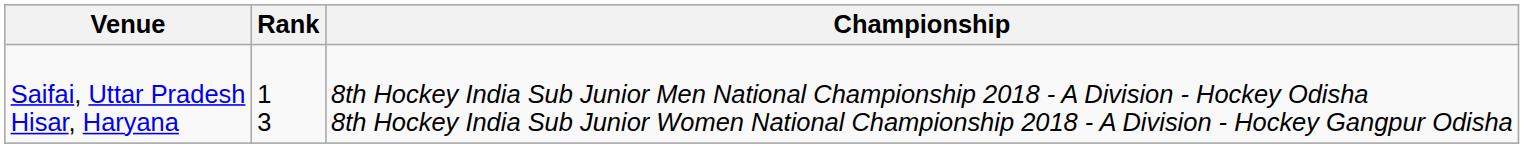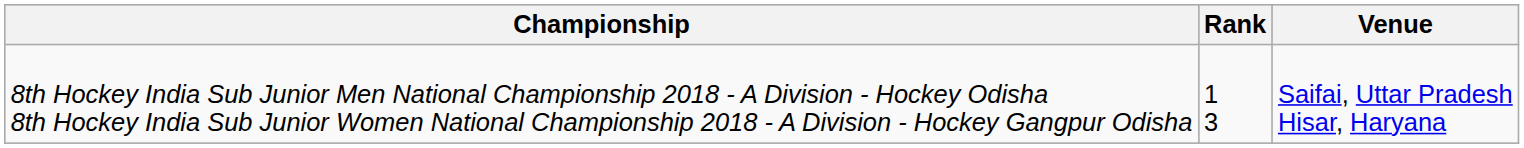columns swapped: Championship <-> Venue
